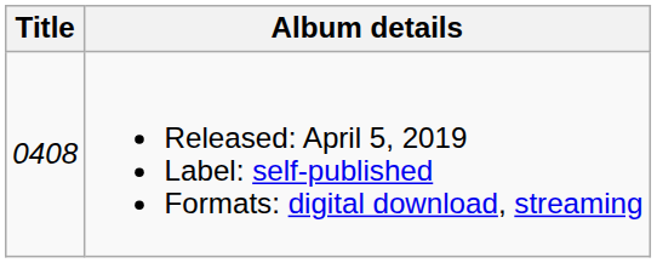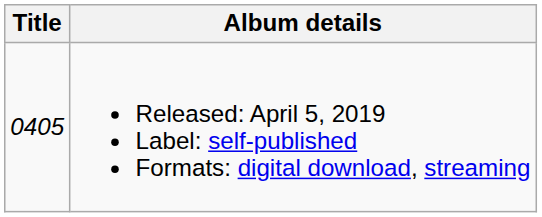row 2 | Title: 0408 -> 0405
